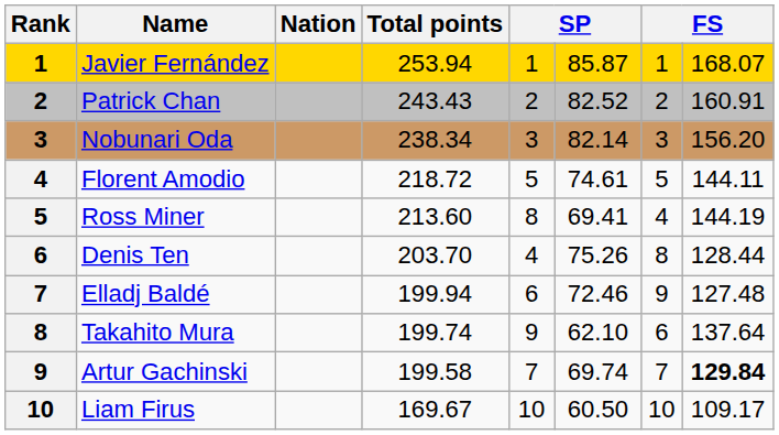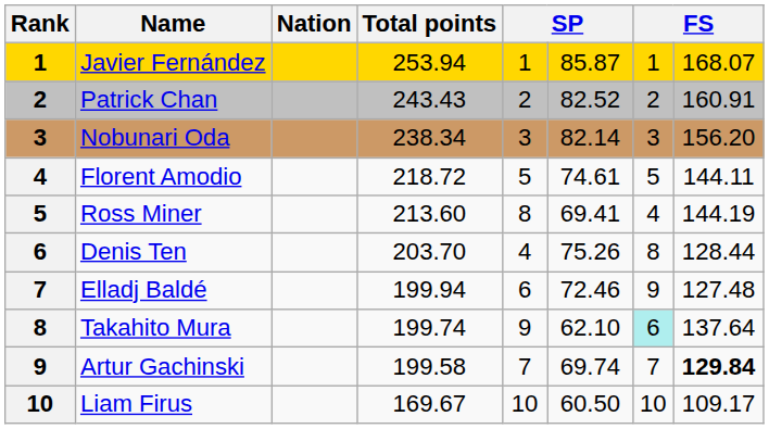Takahito Mura | column 7: no background -> paleturquoise background
